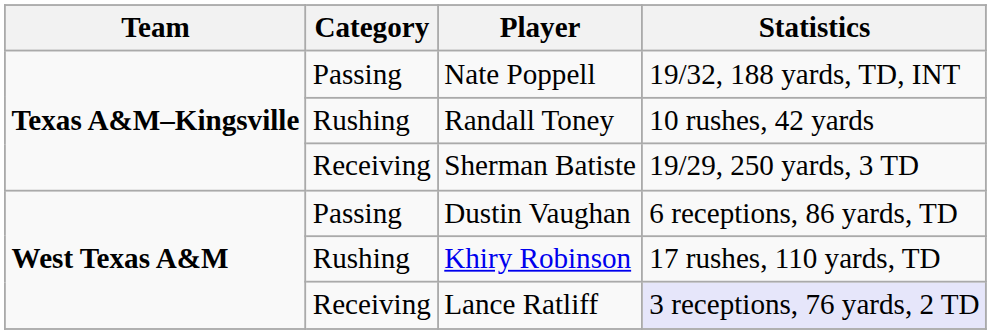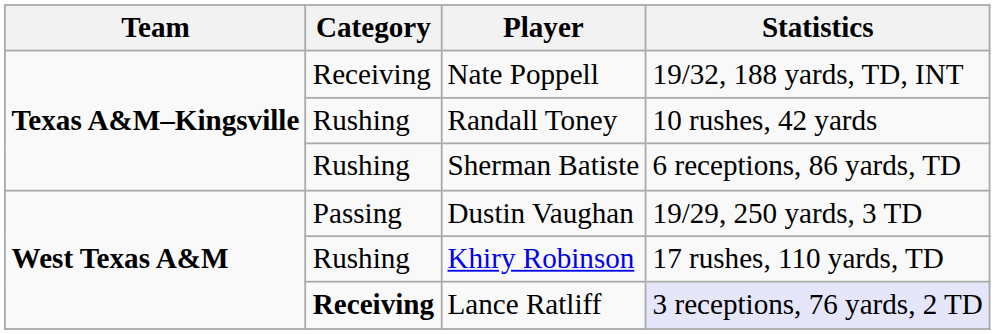Nate Poppell | Category: Passing -> Receiving
Sherman Batiste | Category: Receiving -> Rushing
Sherman Batiste | Statistics: 19/29, 250 yards, 3 TD -> 6 receptions, 86 yards, TD
Dustin Vaughan | Statistics: 6 receptions, 86 yards, TD -> 19/29, 250 yards, 3 TD
Lance Ratliff | Category: normal -> bold
